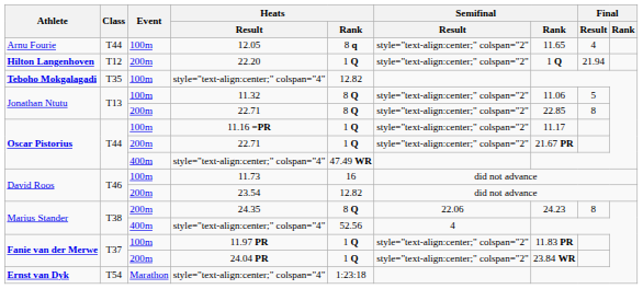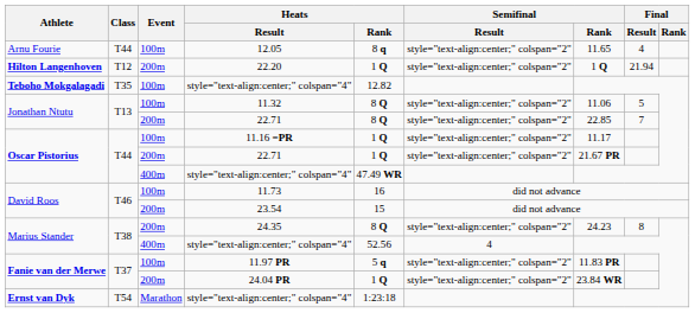Jonathan Ntutu / 22.71 | Final / Result: 8 -> 7
23.54 | Heats / Rank: 12.82 -> 15
24.35 | Semifinal / Result: 22.06 -> style="text-align:center;" colspan="2"
11.97 PR | Heats / Rank: 1 Q -> 5 q
